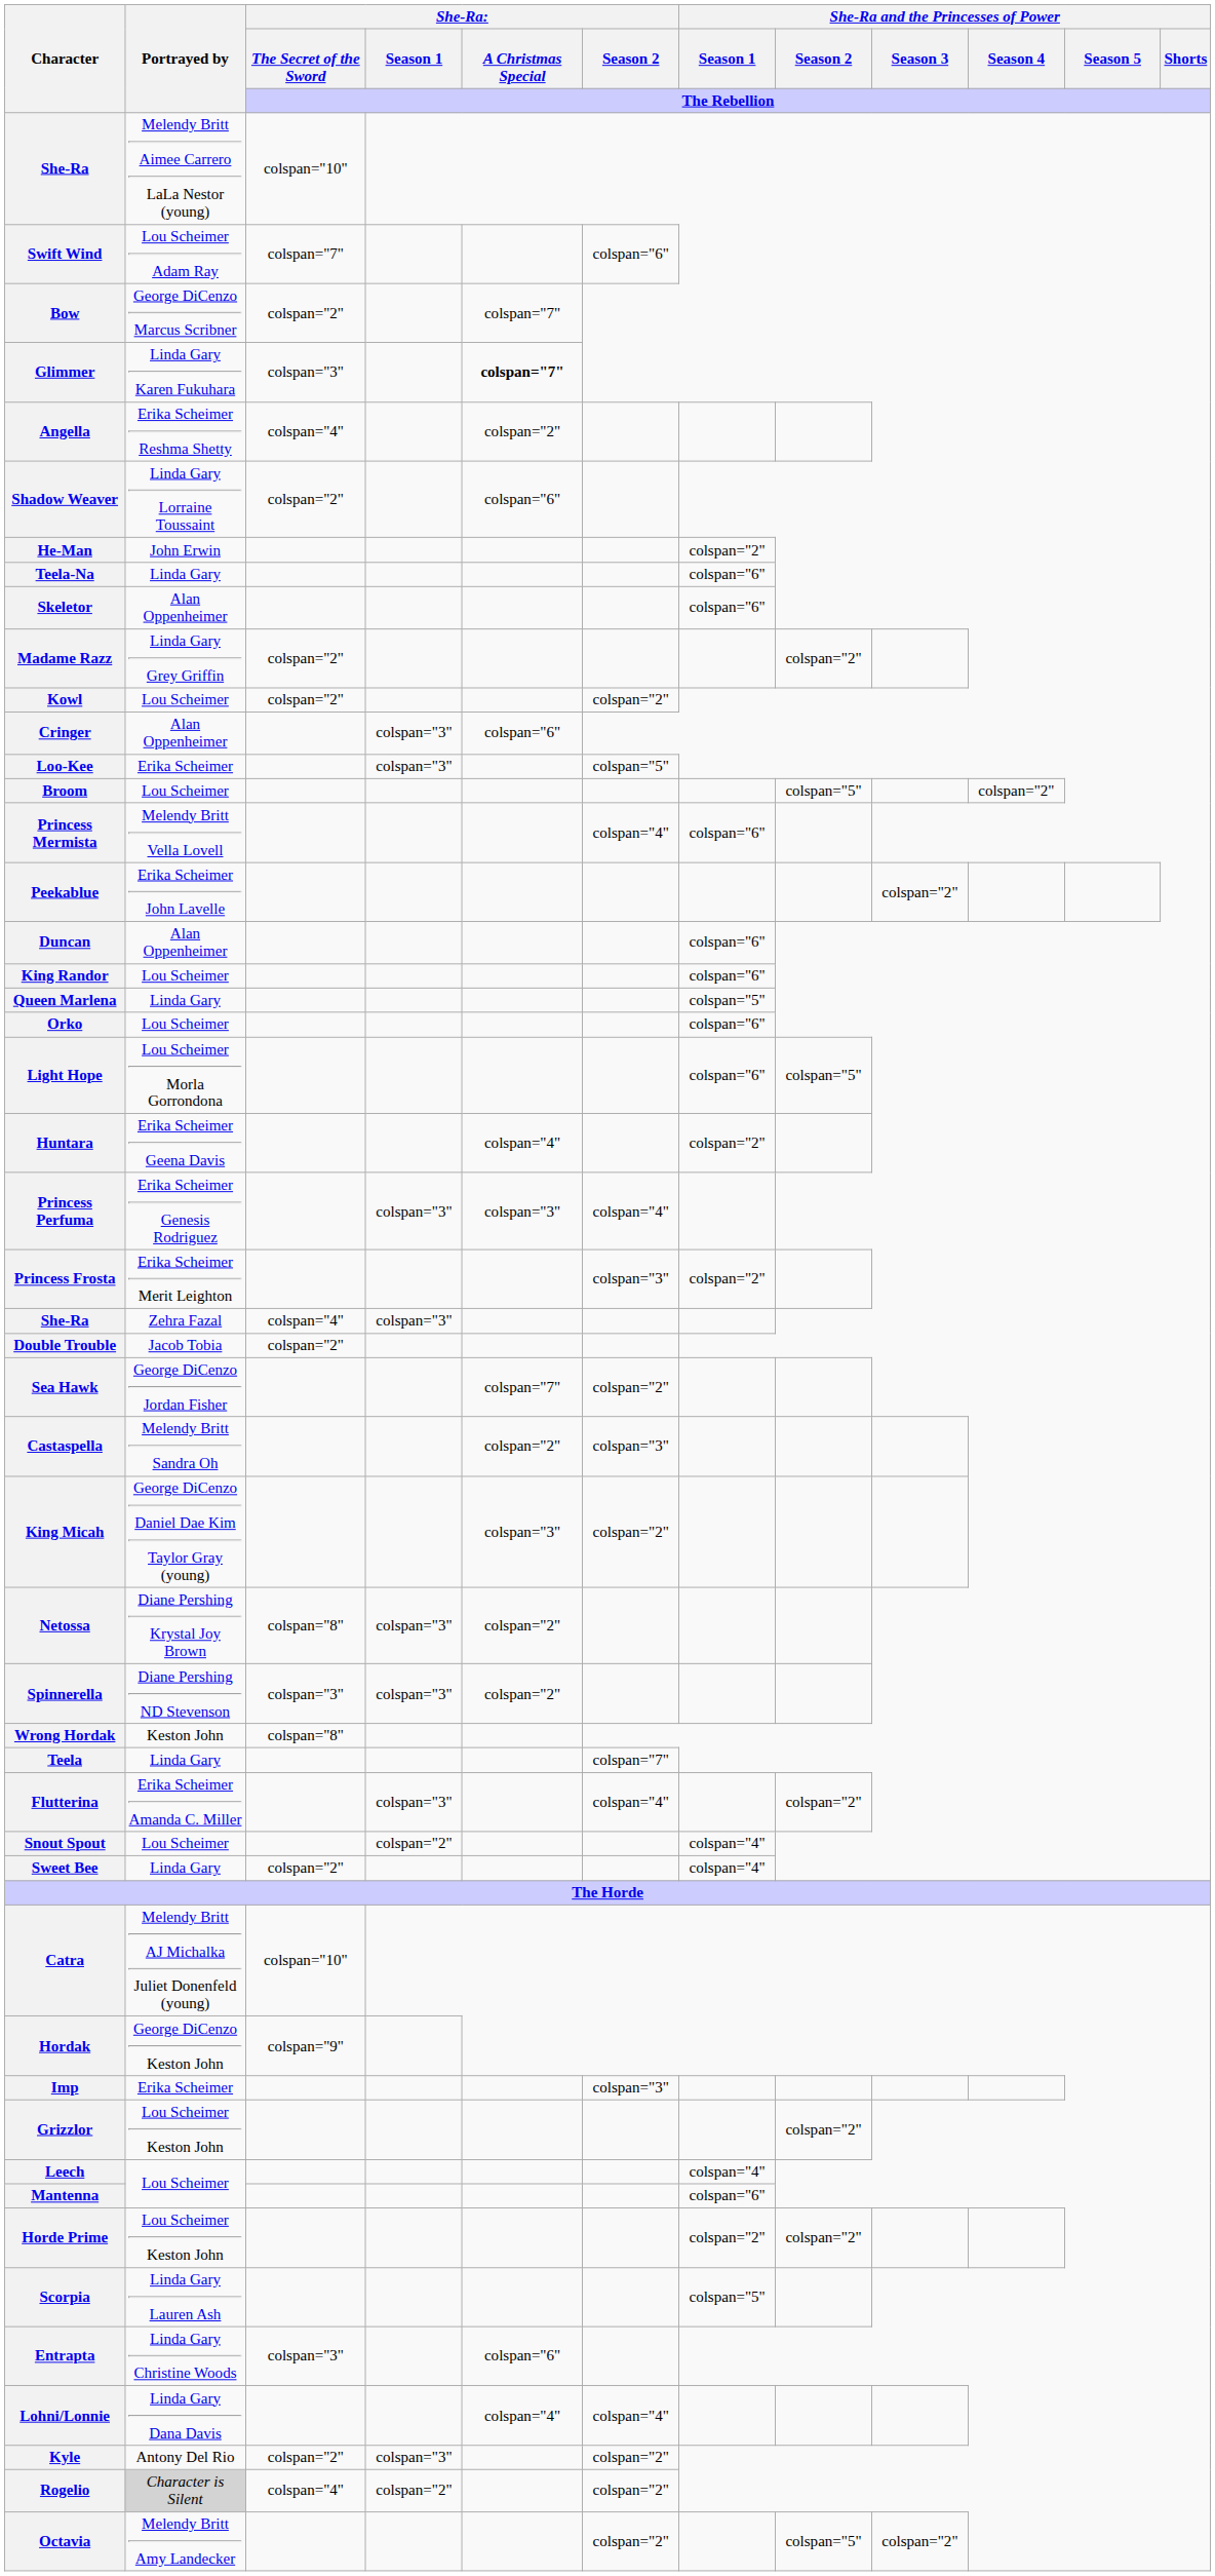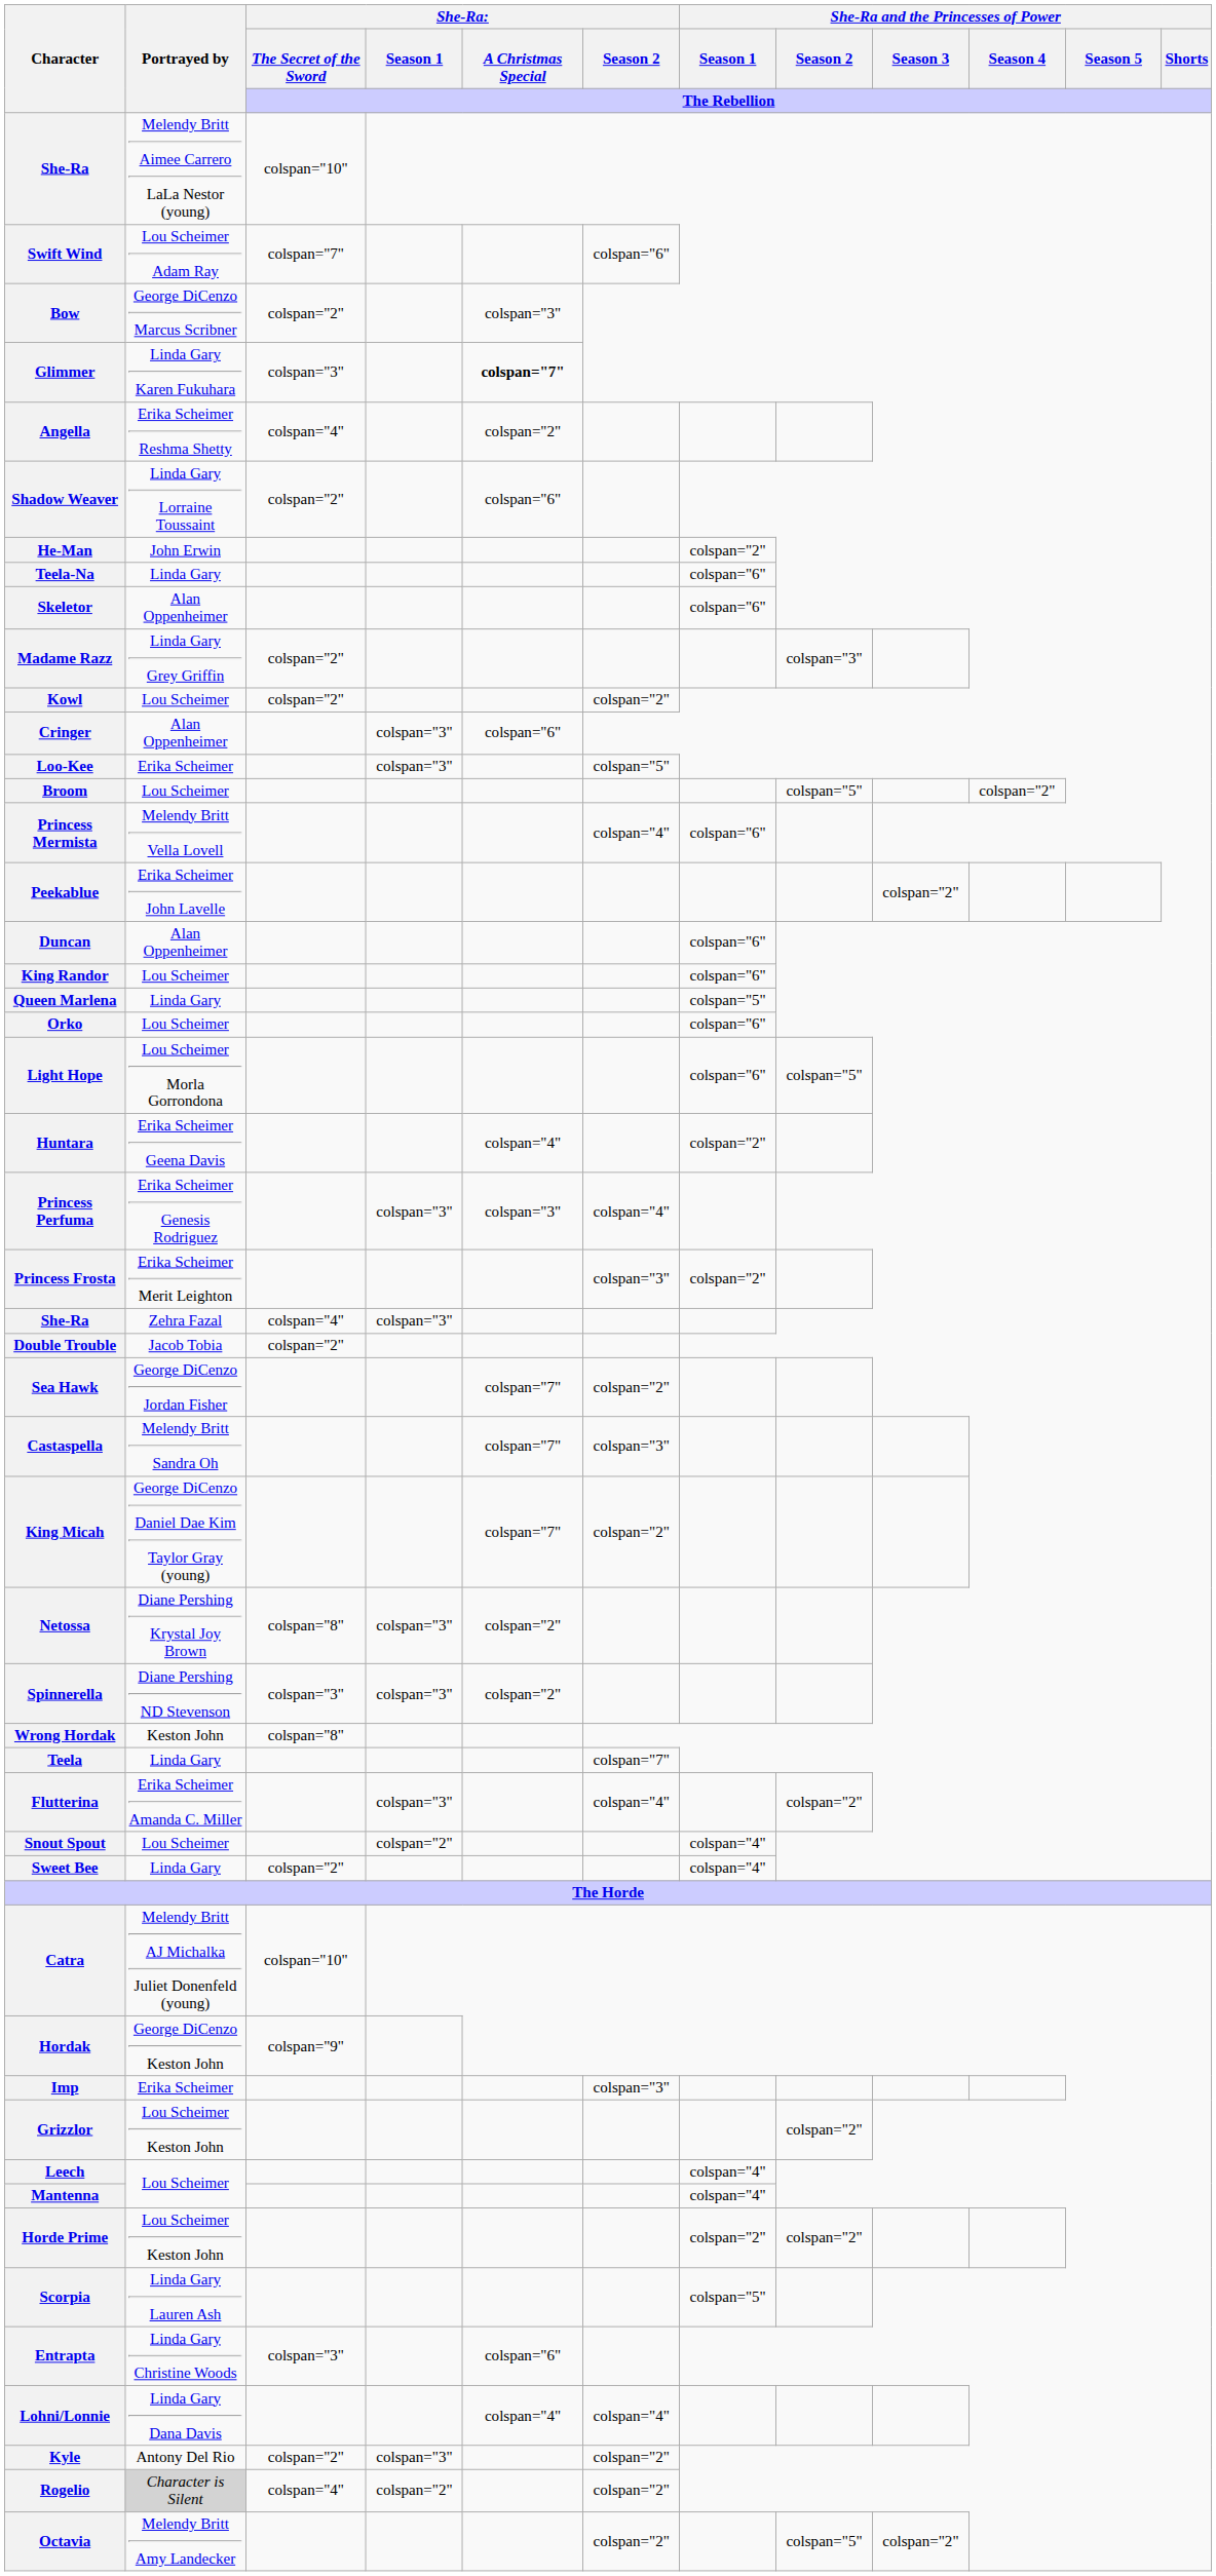Bow | column 5: colspan="7" -> colspan="3"
Madame Razz | column 8: colspan="2" -> colspan="3"
Castaspella | column 5: colspan="2" -> colspan="7"
King Micah | column 5: colspan="3" -> colspan="7"
Mantenna | column 7: colspan="6" -> colspan="4"
